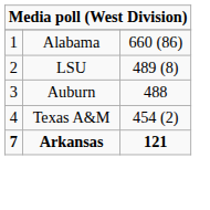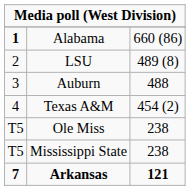Alabama | column 1: normal -> bold
+ row: T5 | Ole Miss | 238
+ row: T5 | Mississippi State | 238
